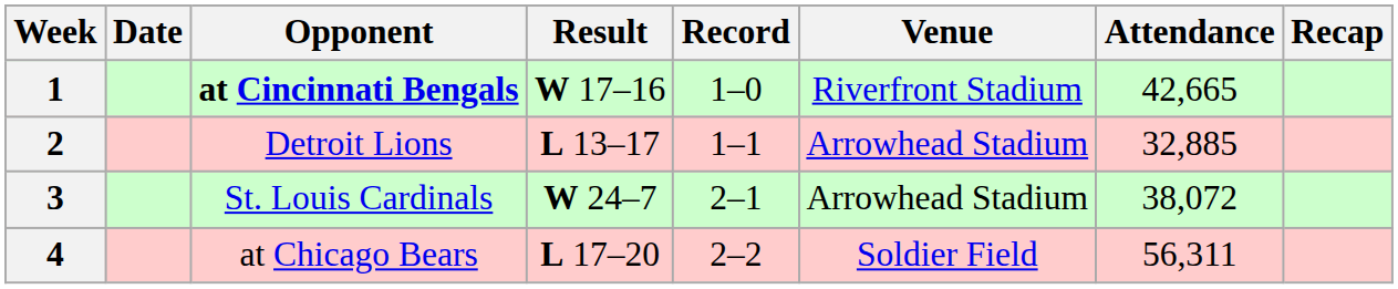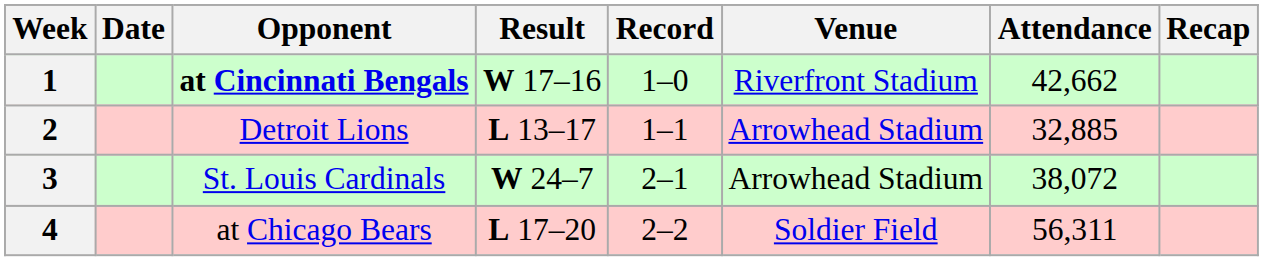1 | Attendance: 42,665 -> 42,662
